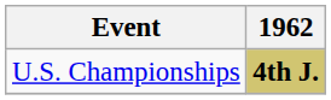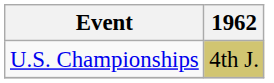U.S. Championships | 1962: bold -> normal
